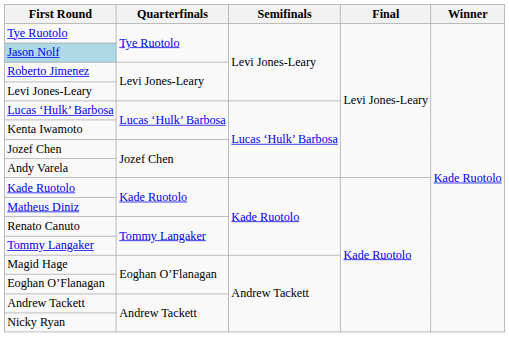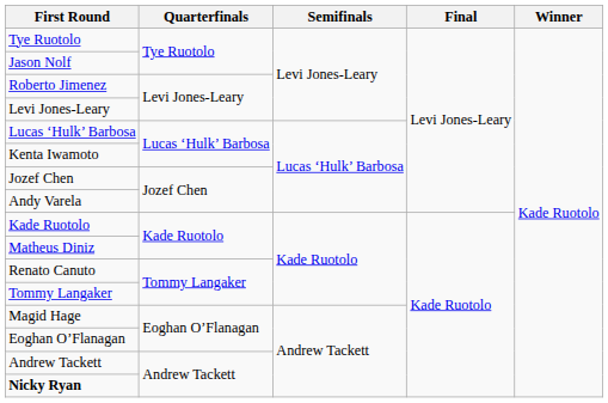Jason Nolf | First Round: lightblue background -> no background
Nicky Ryan | First Round: normal -> bold
